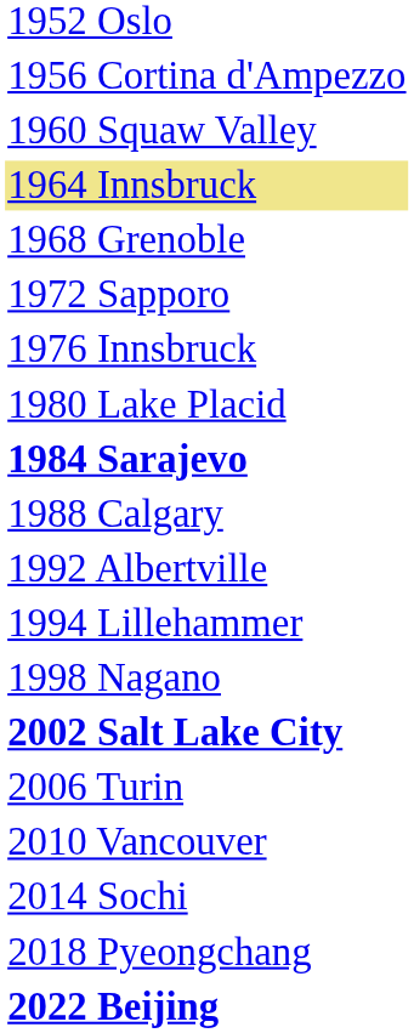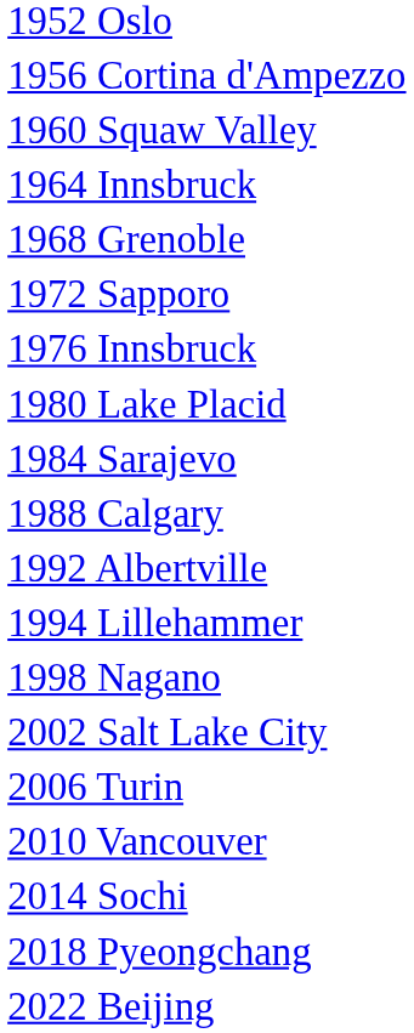1964 Innsbruck | column 1: khaki background -> no background
1984 Sarajevo | column 1: bold -> normal
2002 Salt Lake City | column 1: bold -> normal
2022 Beijing | column 1: bold -> normal
